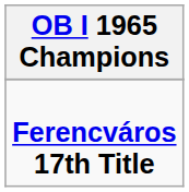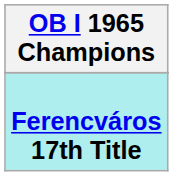row 2 | column 1: no background -> paleturquoise background
